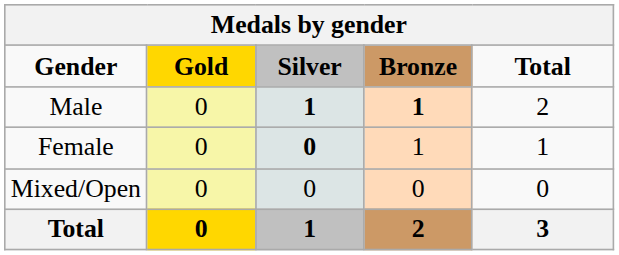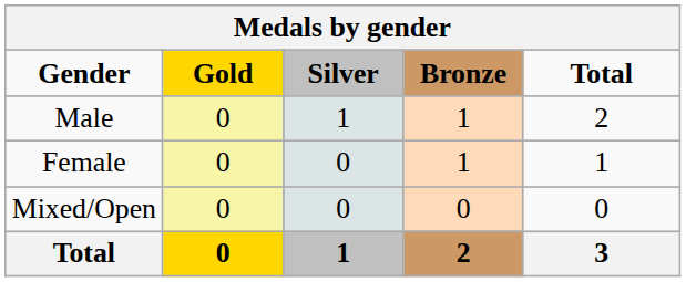Male | Silver: bold -> normal
Male | Bronze: bold -> normal
Female | Silver: bold -> normal
